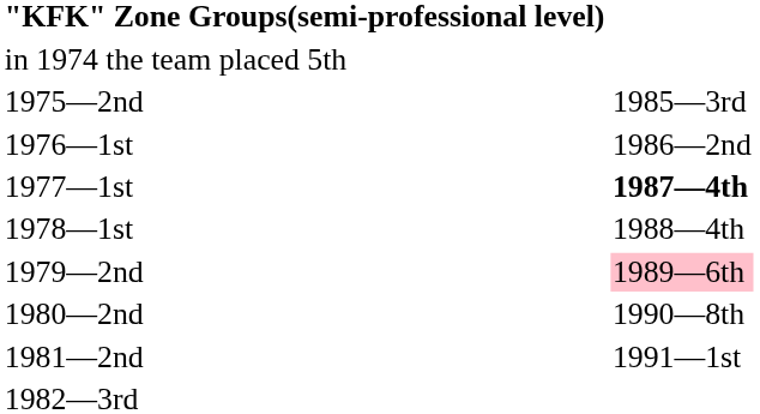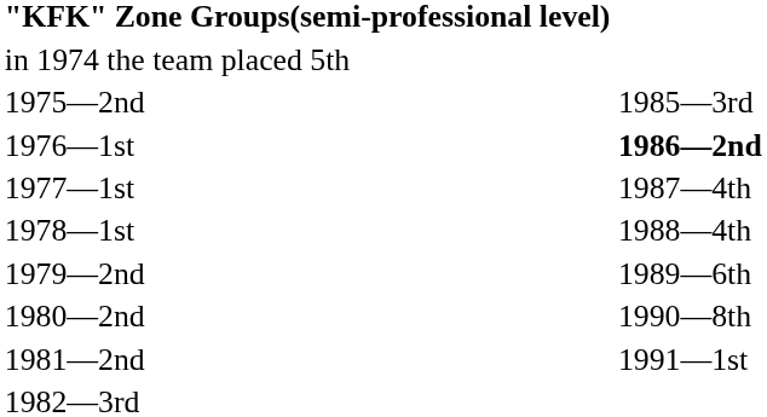1976—1st | column 2: normal -> bold
1977—1st | column 2: bold -> normal
1979—2nd | column 2: pink background -> no background
